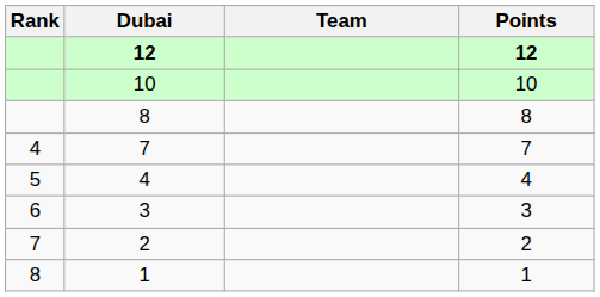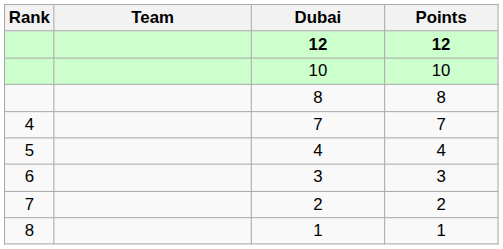columns swapped: Team <-> Dubai
